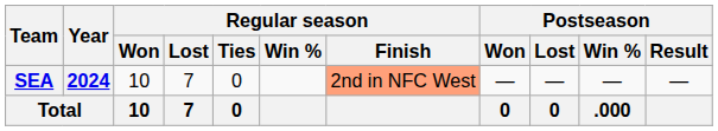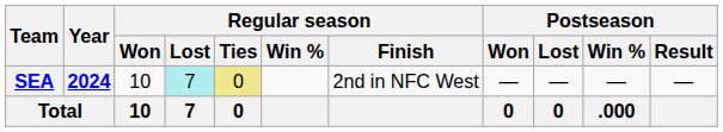SEA | Regular season / Lost: no background -> paleturquoise background
SEA | Regular season / Ties: no background -> khaki background
SEA | Regular season / Finish: lightsalmon background -> no background
